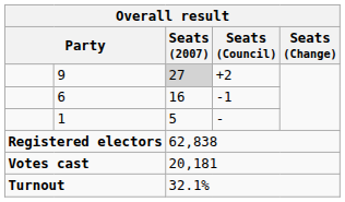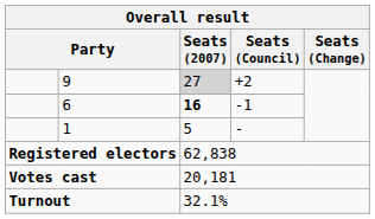6 | Seats (2007): normal -> bold
